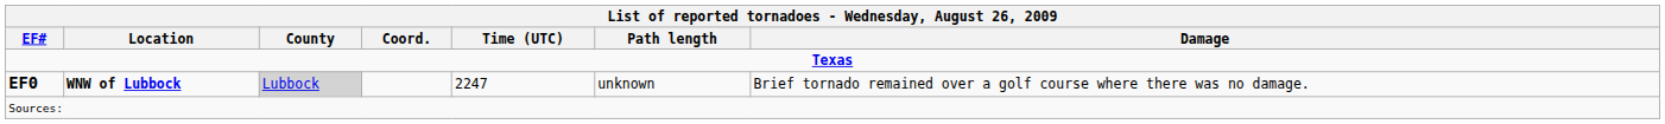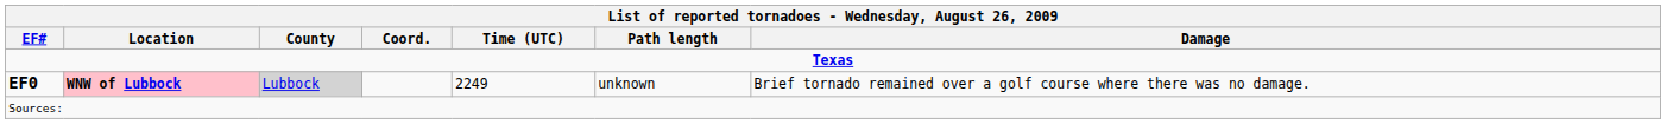EF0 | Location: no background -> pink background
EF0 | Time (UTC): 2247 -> 2249
